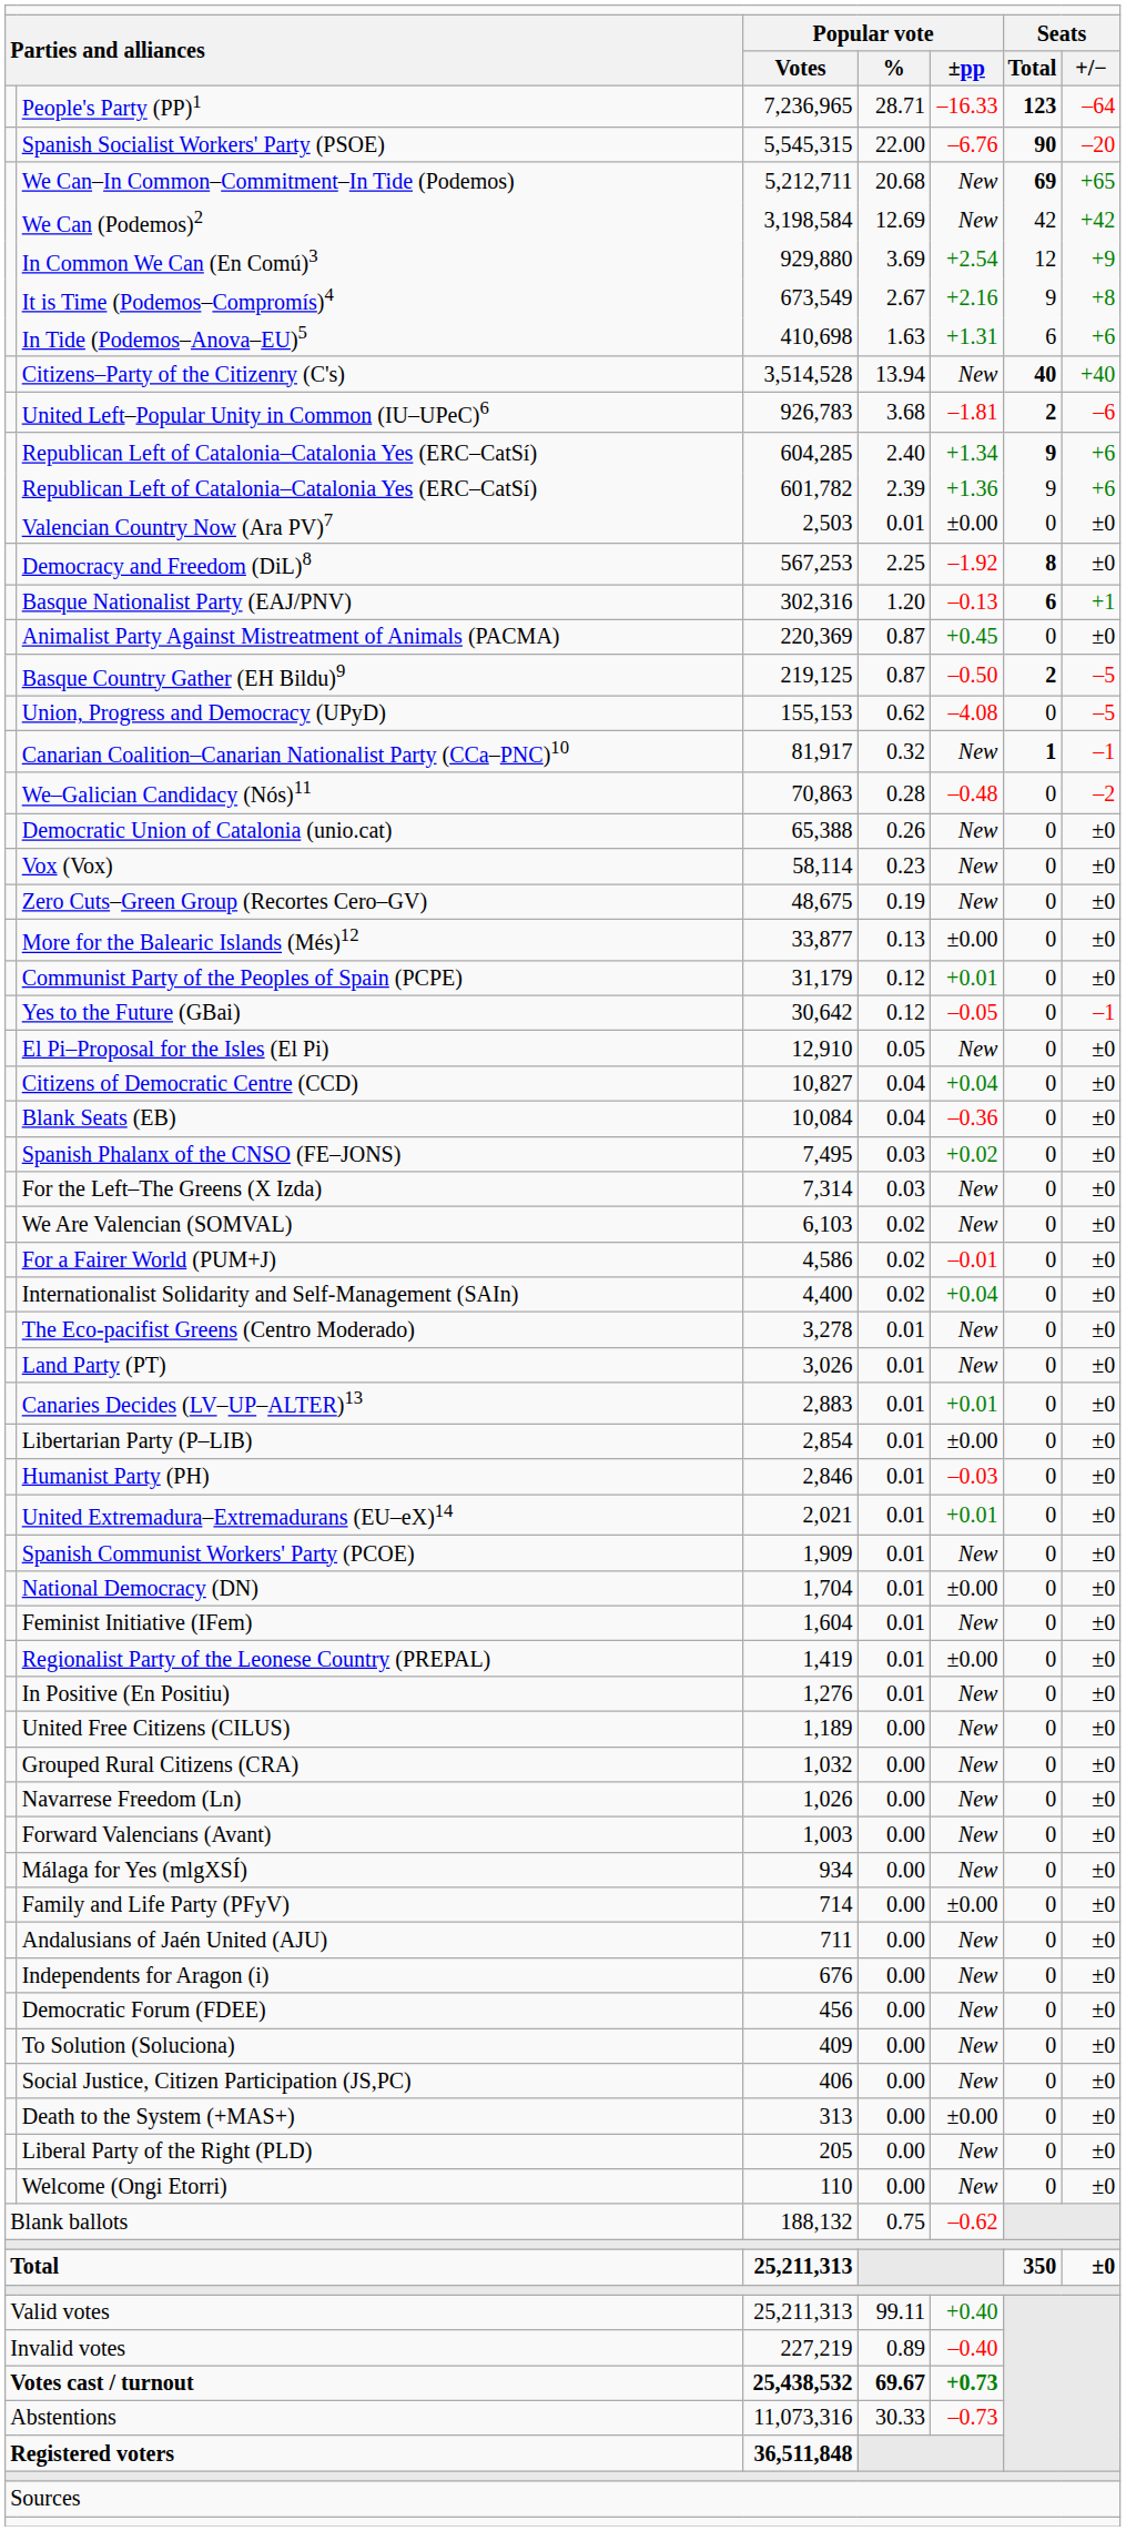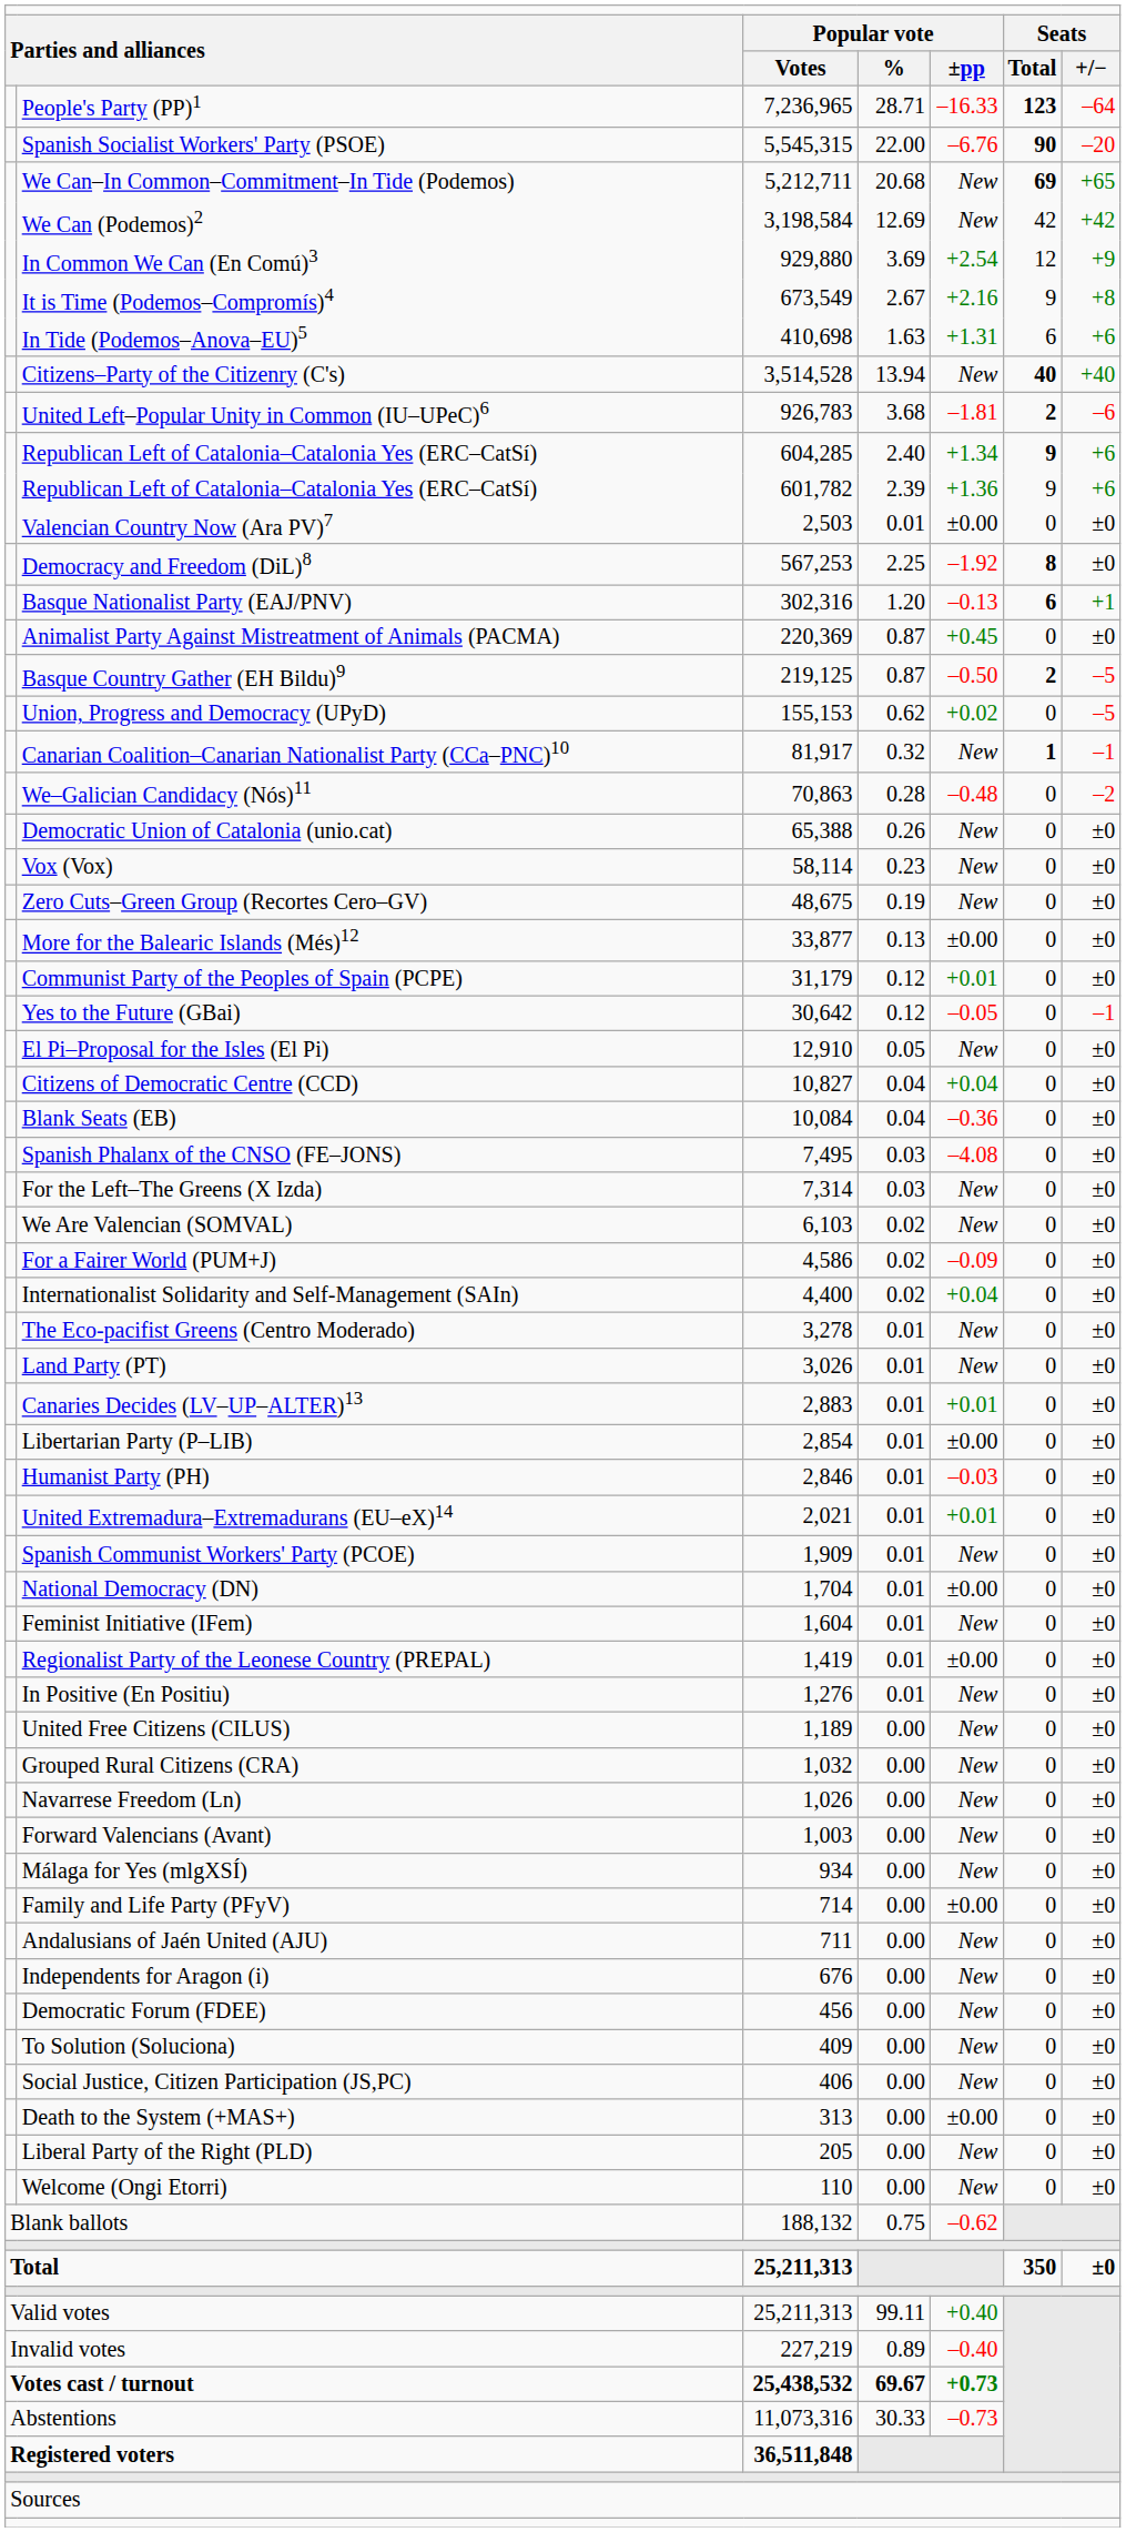Union, Progress and Democracy (UPyD) | column 5: –4.08 -> +0.02
Spanish Phalanx of the CNSO (FE–JONS) | column 5: +0.02 -> –4.08
For a Fairer World (PUM+J) | column 5: –0.01 -> –0.09
